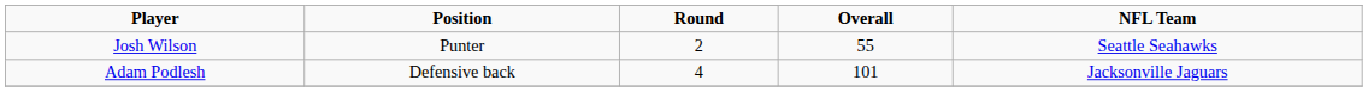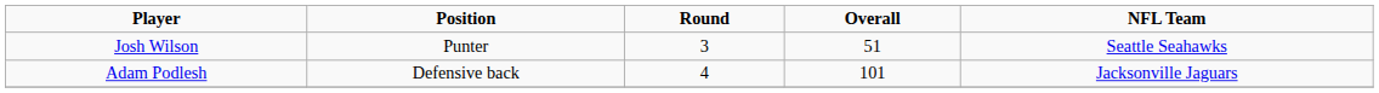Josh Wilson | Round: 2 -> 3
Josh Wilson | Overall: 55 -> 51
